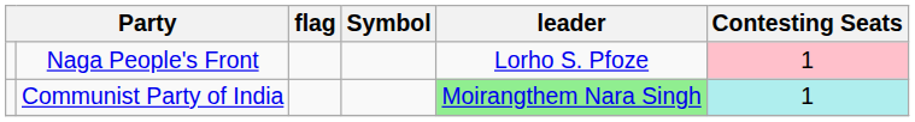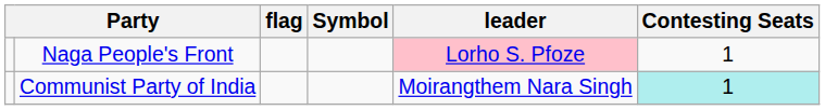Naga People's Front | leader: no background -> pink background
Naga People's Front | Contesting Seats: pink background -> no background
Communist Party of India | leader: lightgreen background -> no background
